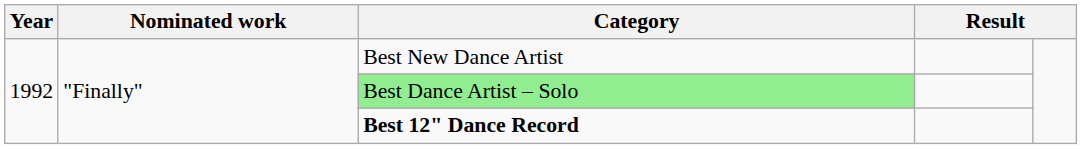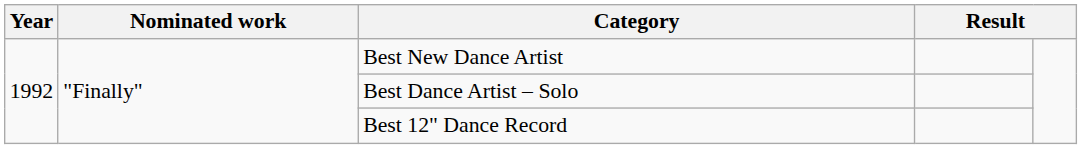Best Dance Artist – Solo | Category: lightgreen background -> no background
Best 12" Dance Record | Category: bold -> normal
